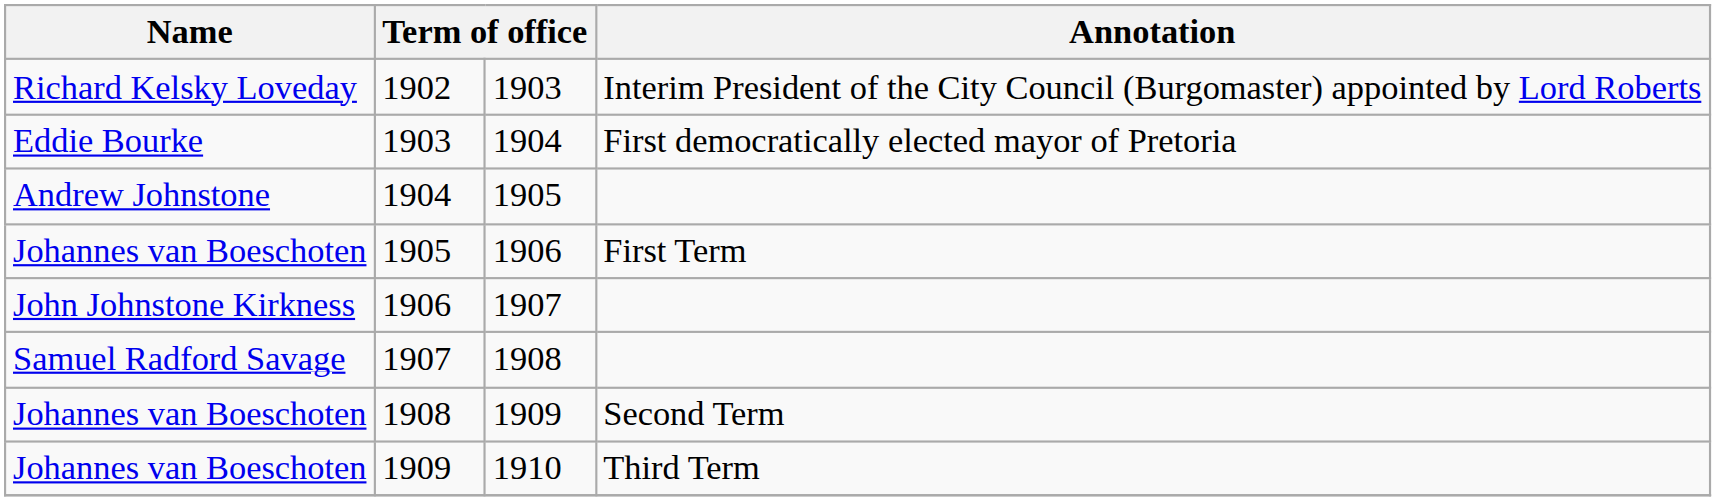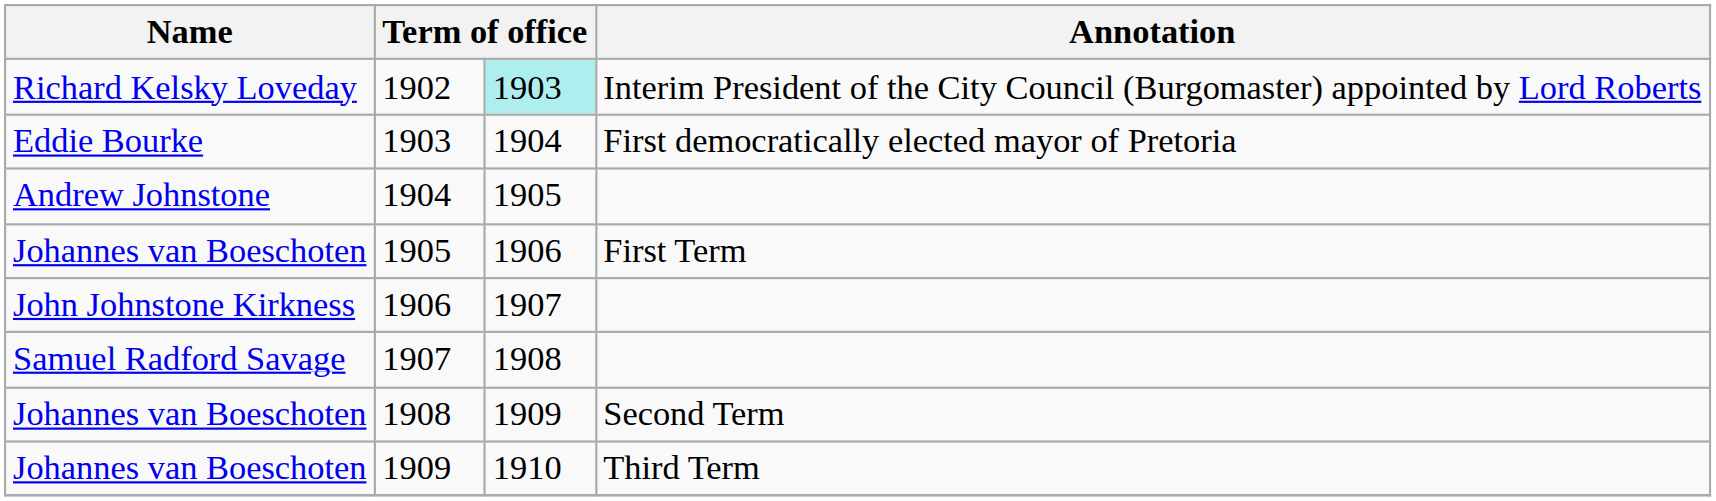1902 | column 3: no background -> paleturquoise background
